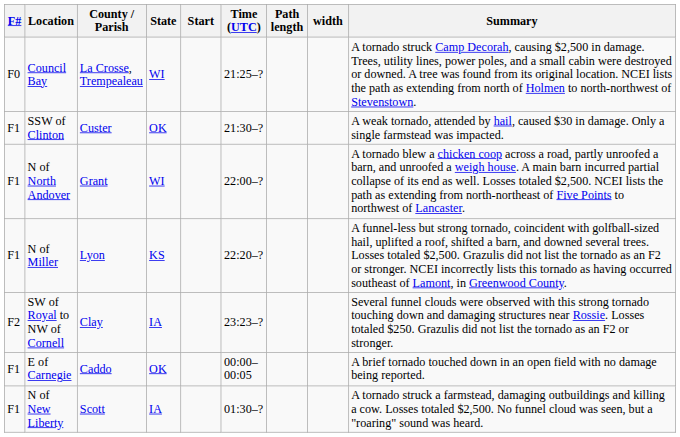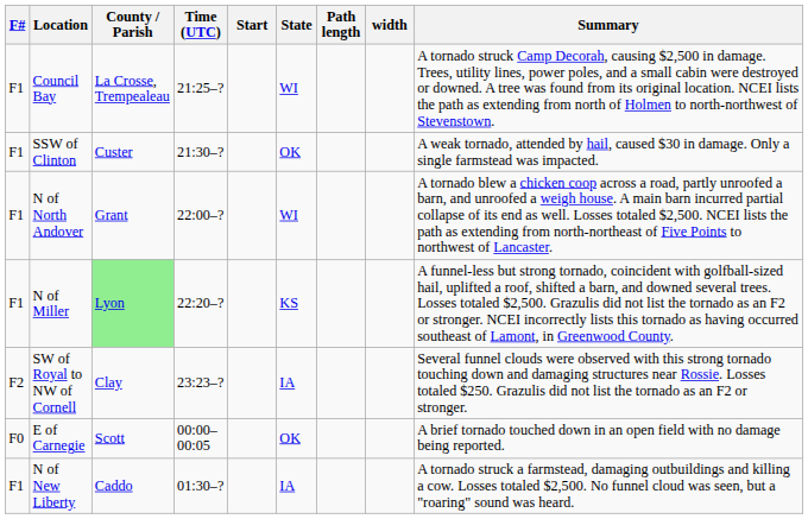columns swapped: State <-> Time (UTC)
Council Bay | F#: F0 -> F1
N of Miller | County / Parish: no background -> lightgreen background
E of Carnegie | F#: F1 -> F0
E of Carnegie | County / Parish: Caddo -> Scott
N of New Liberty | County / Parish: Scott -> Caddo
